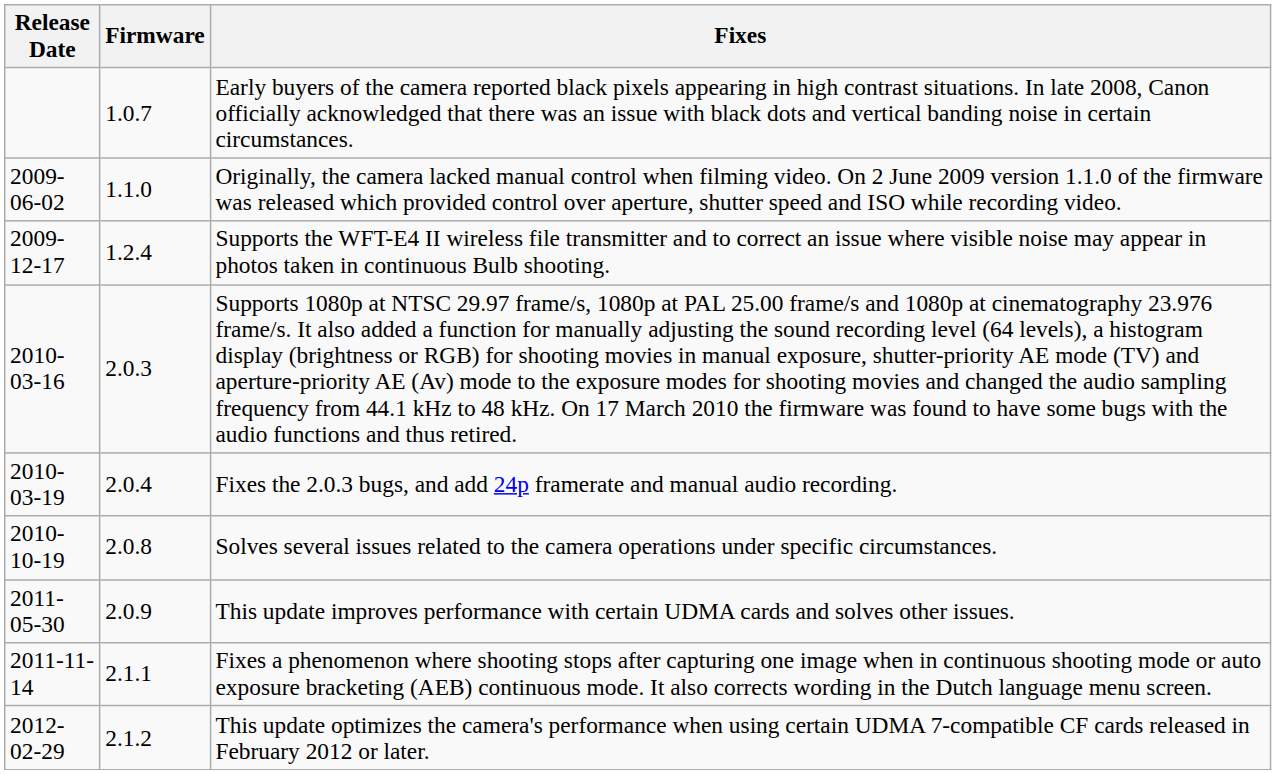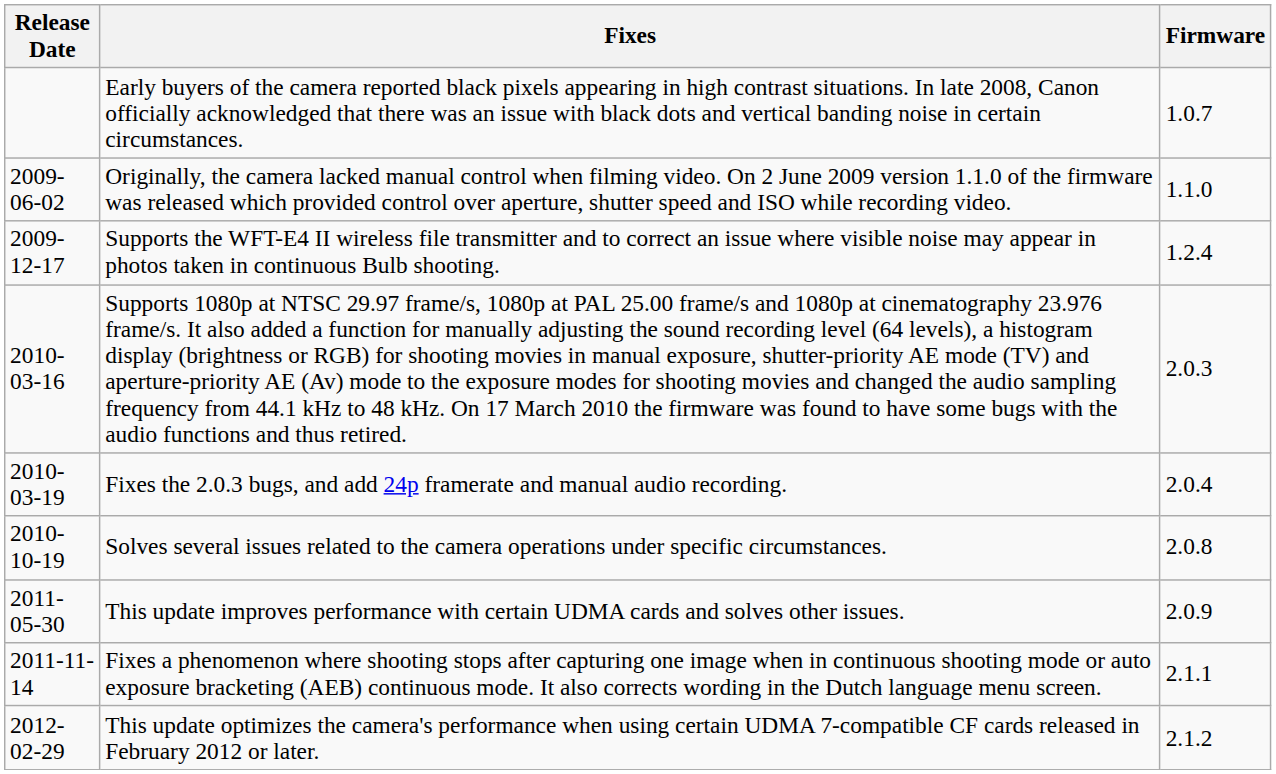columns swapped: Firmware <-> Fixes
